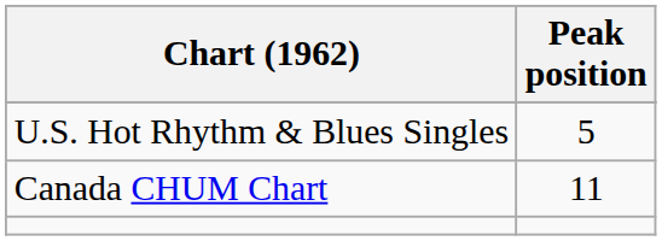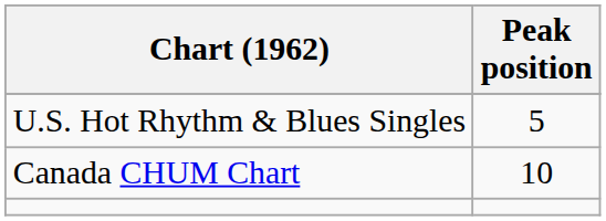row 3 | Peak position: 11 -> 10
